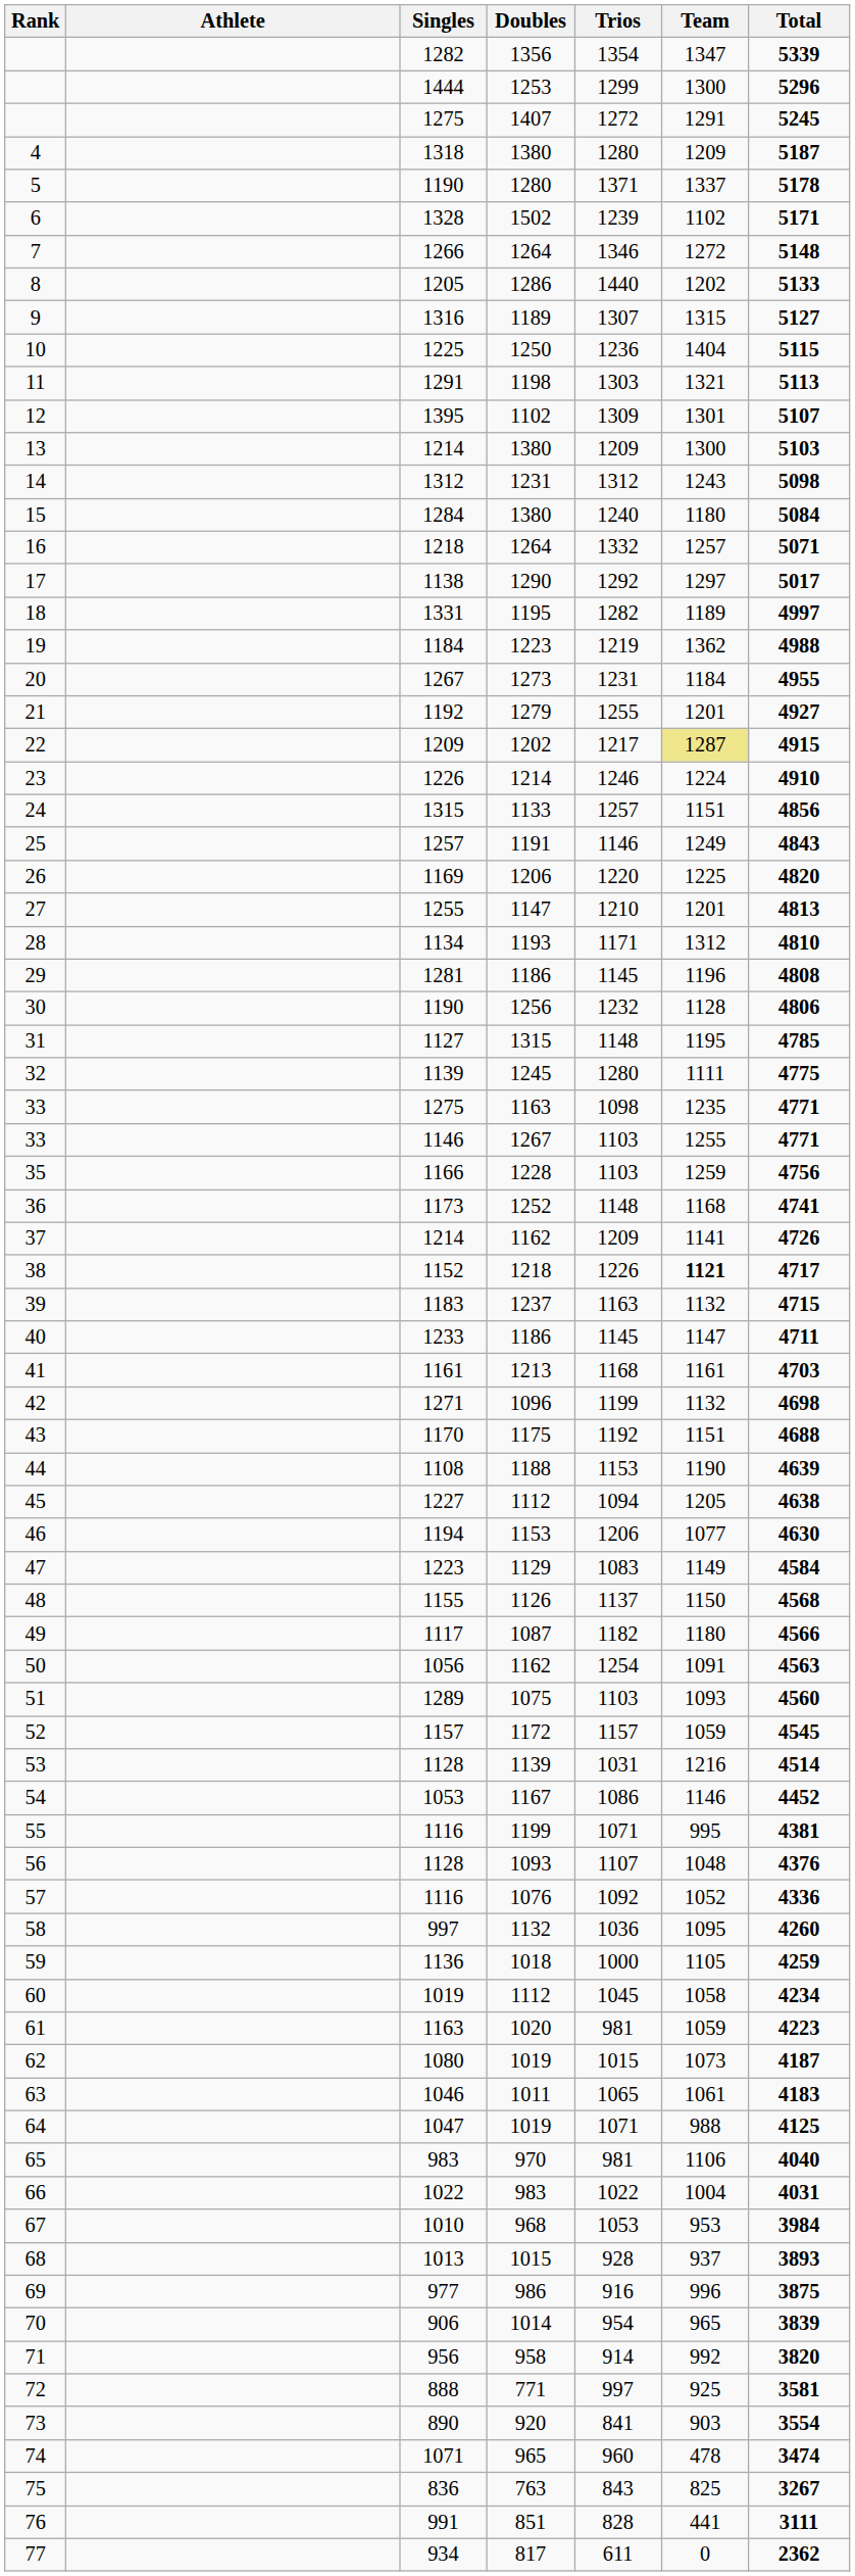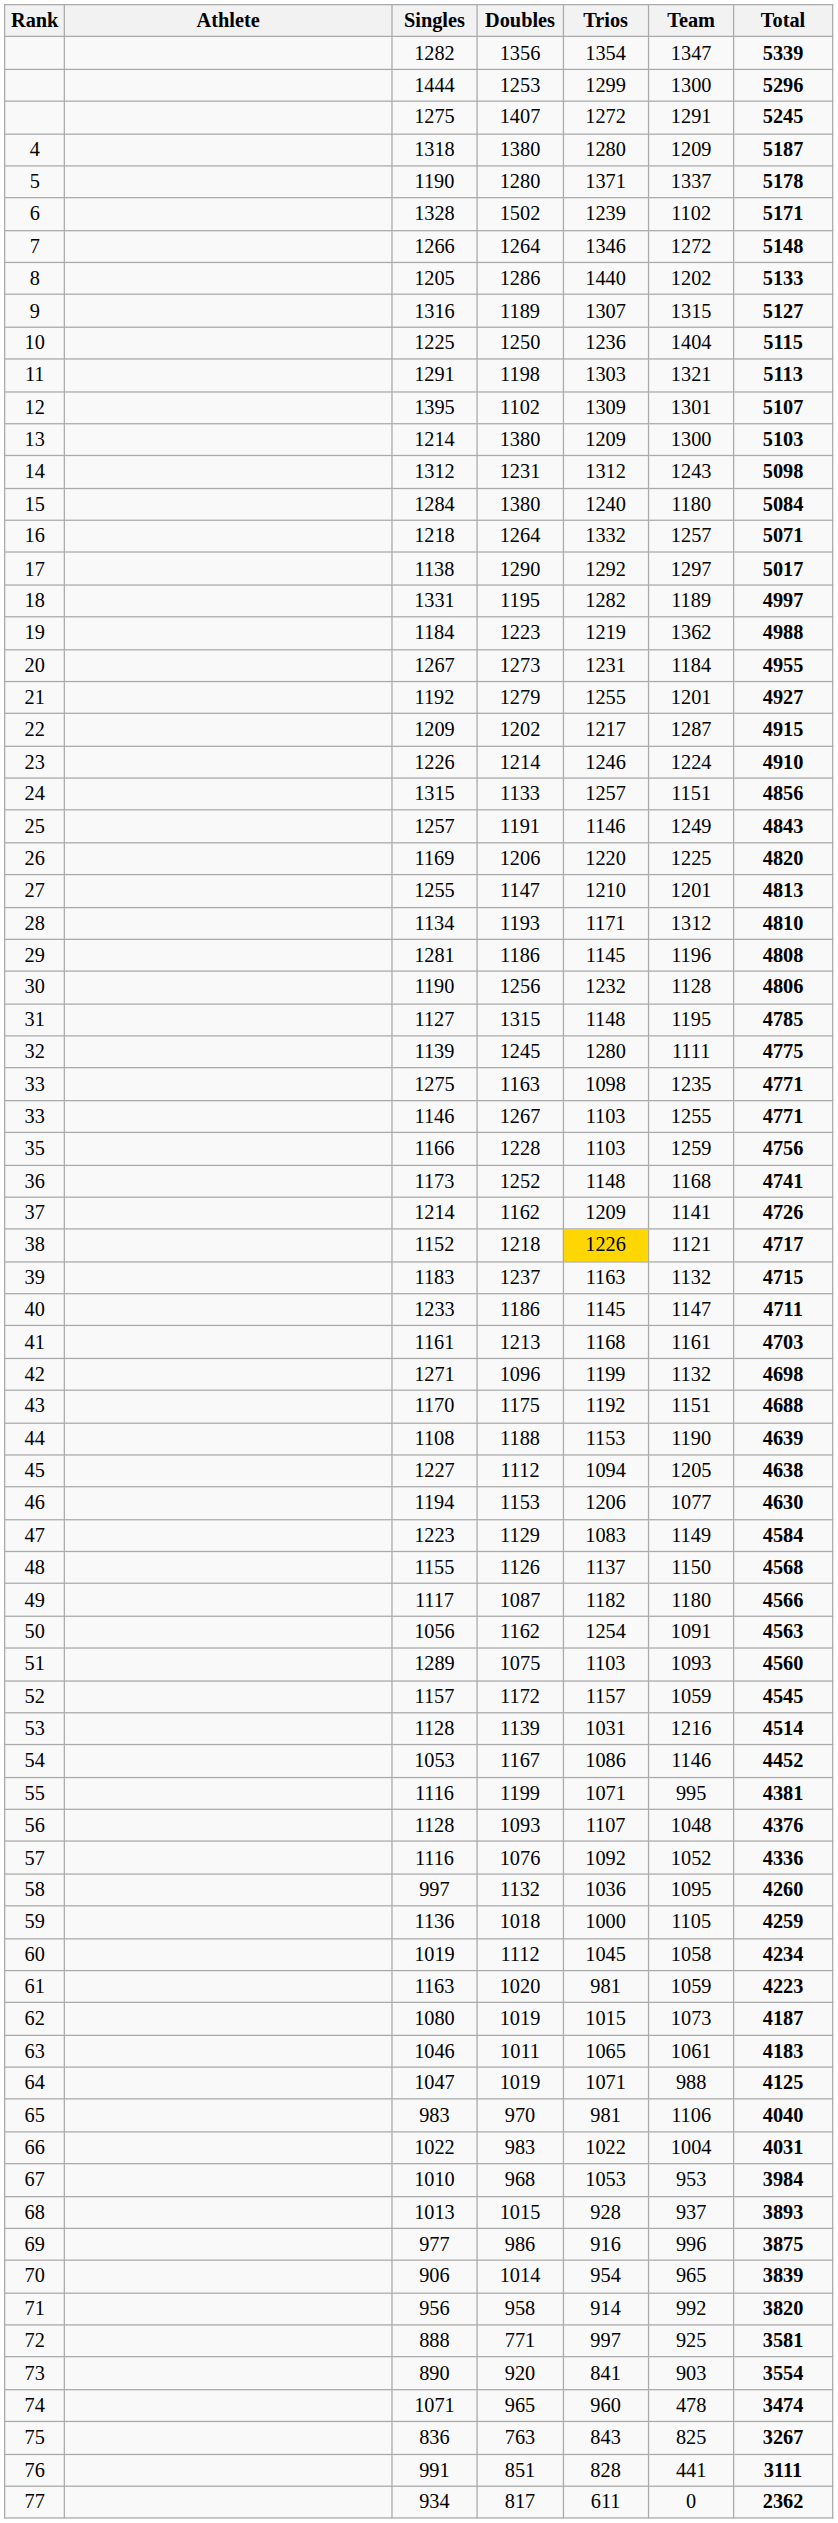22 | Team: khaki background -> no background
38 | Trios: no background -> gold background
38 | Team: bold -> normal
